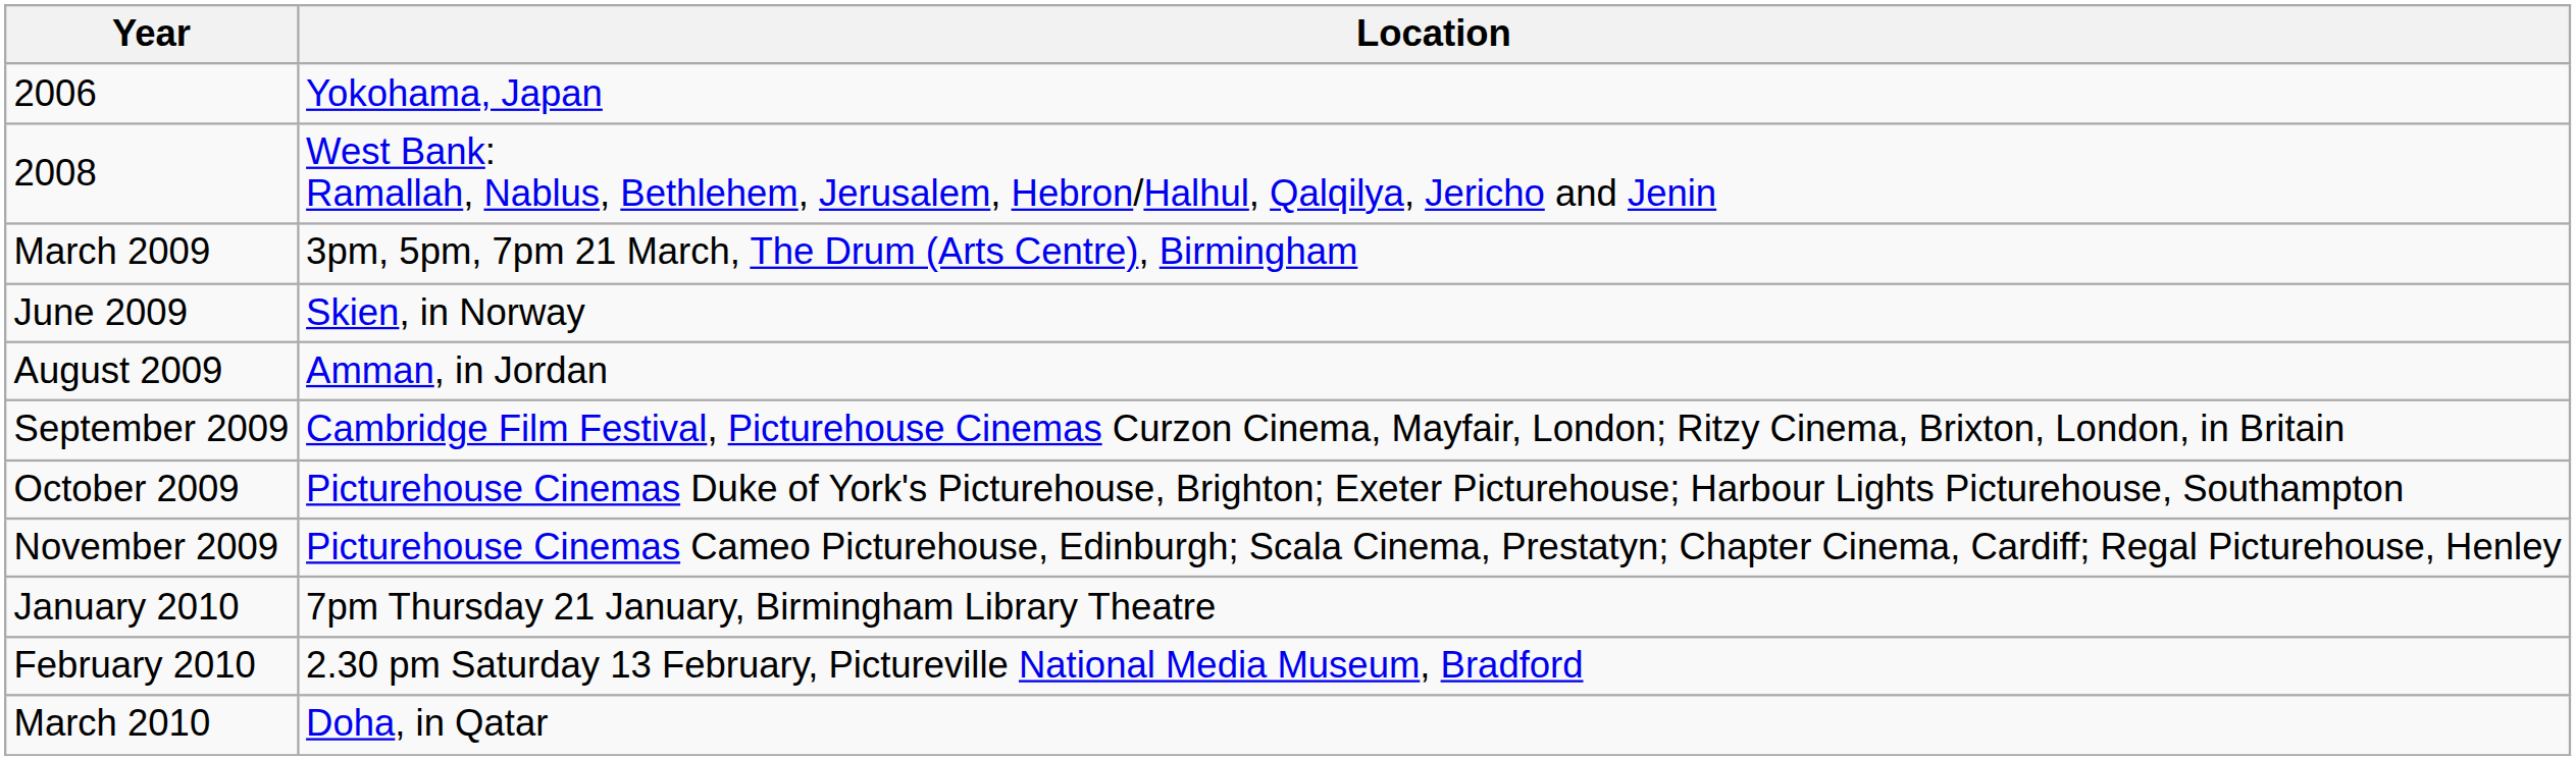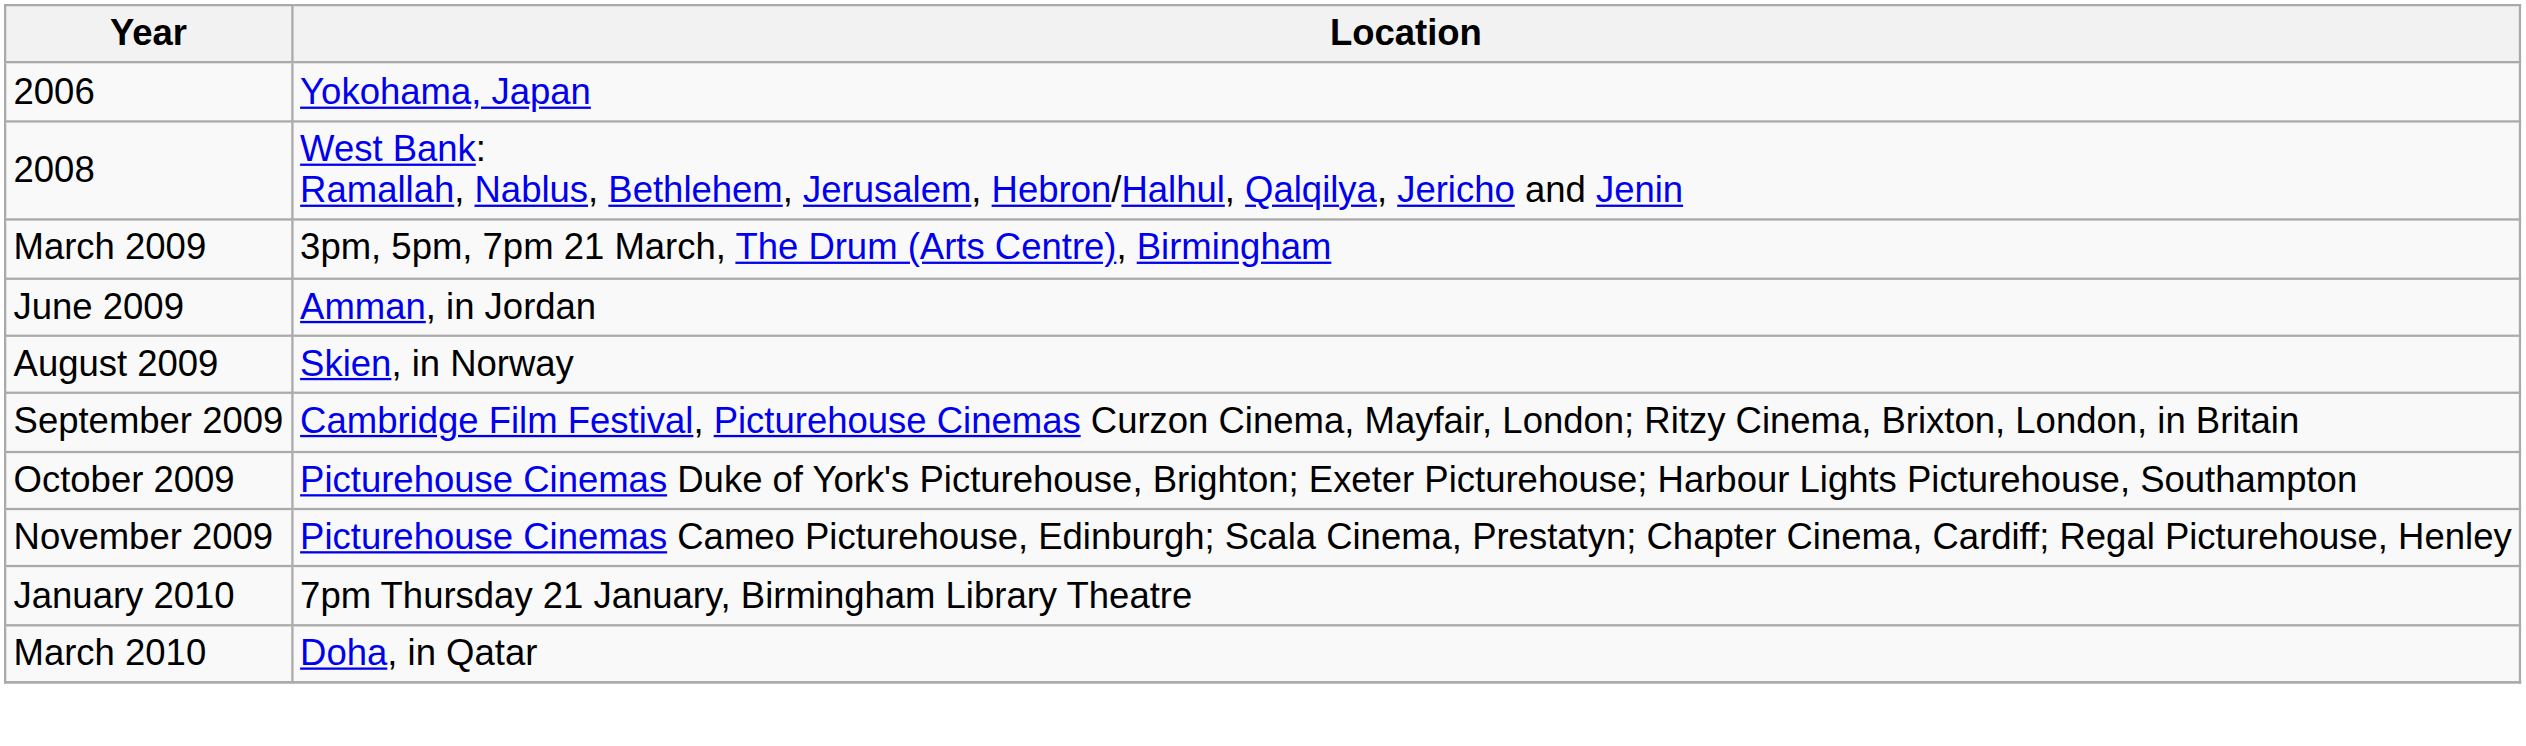June 2009 | Location: Skien, in Norway -> Amman, in Jordan
August 2009 | Location: Amman, in Jordan -> Skien, in Norway
- row: February 2010 | 2.30 pm Saturday 13 February, Pictureville National Media Museum, Bradford
